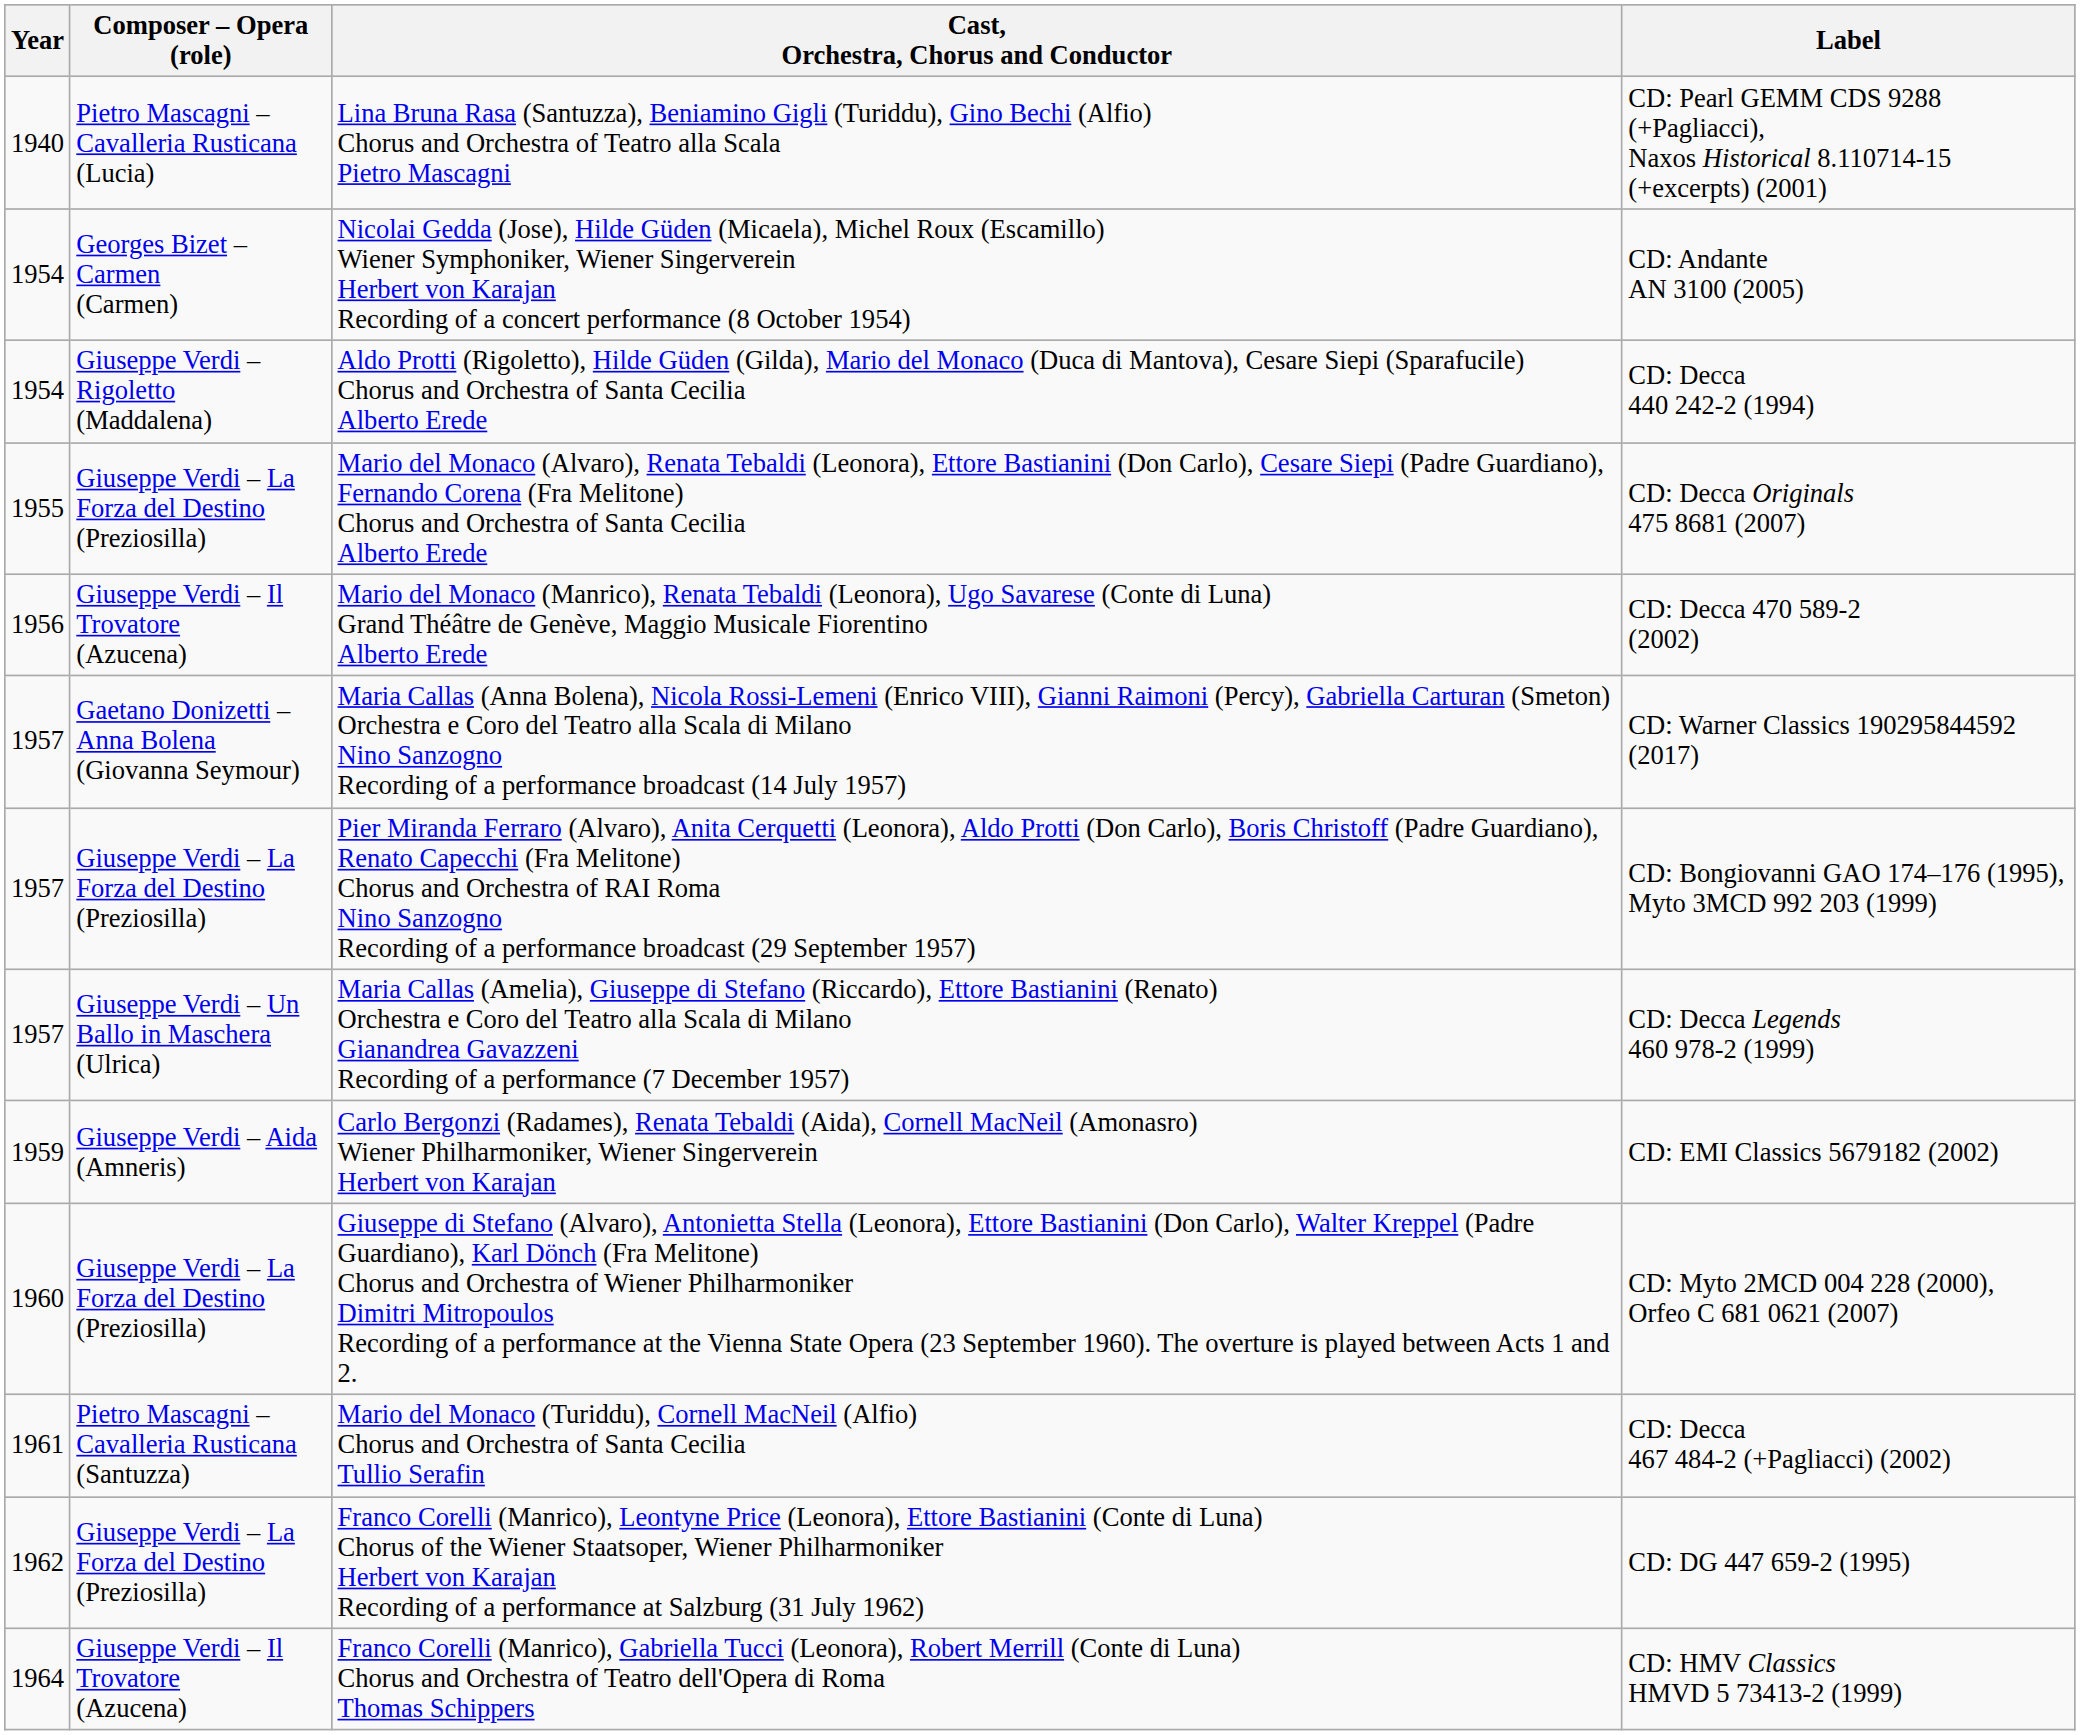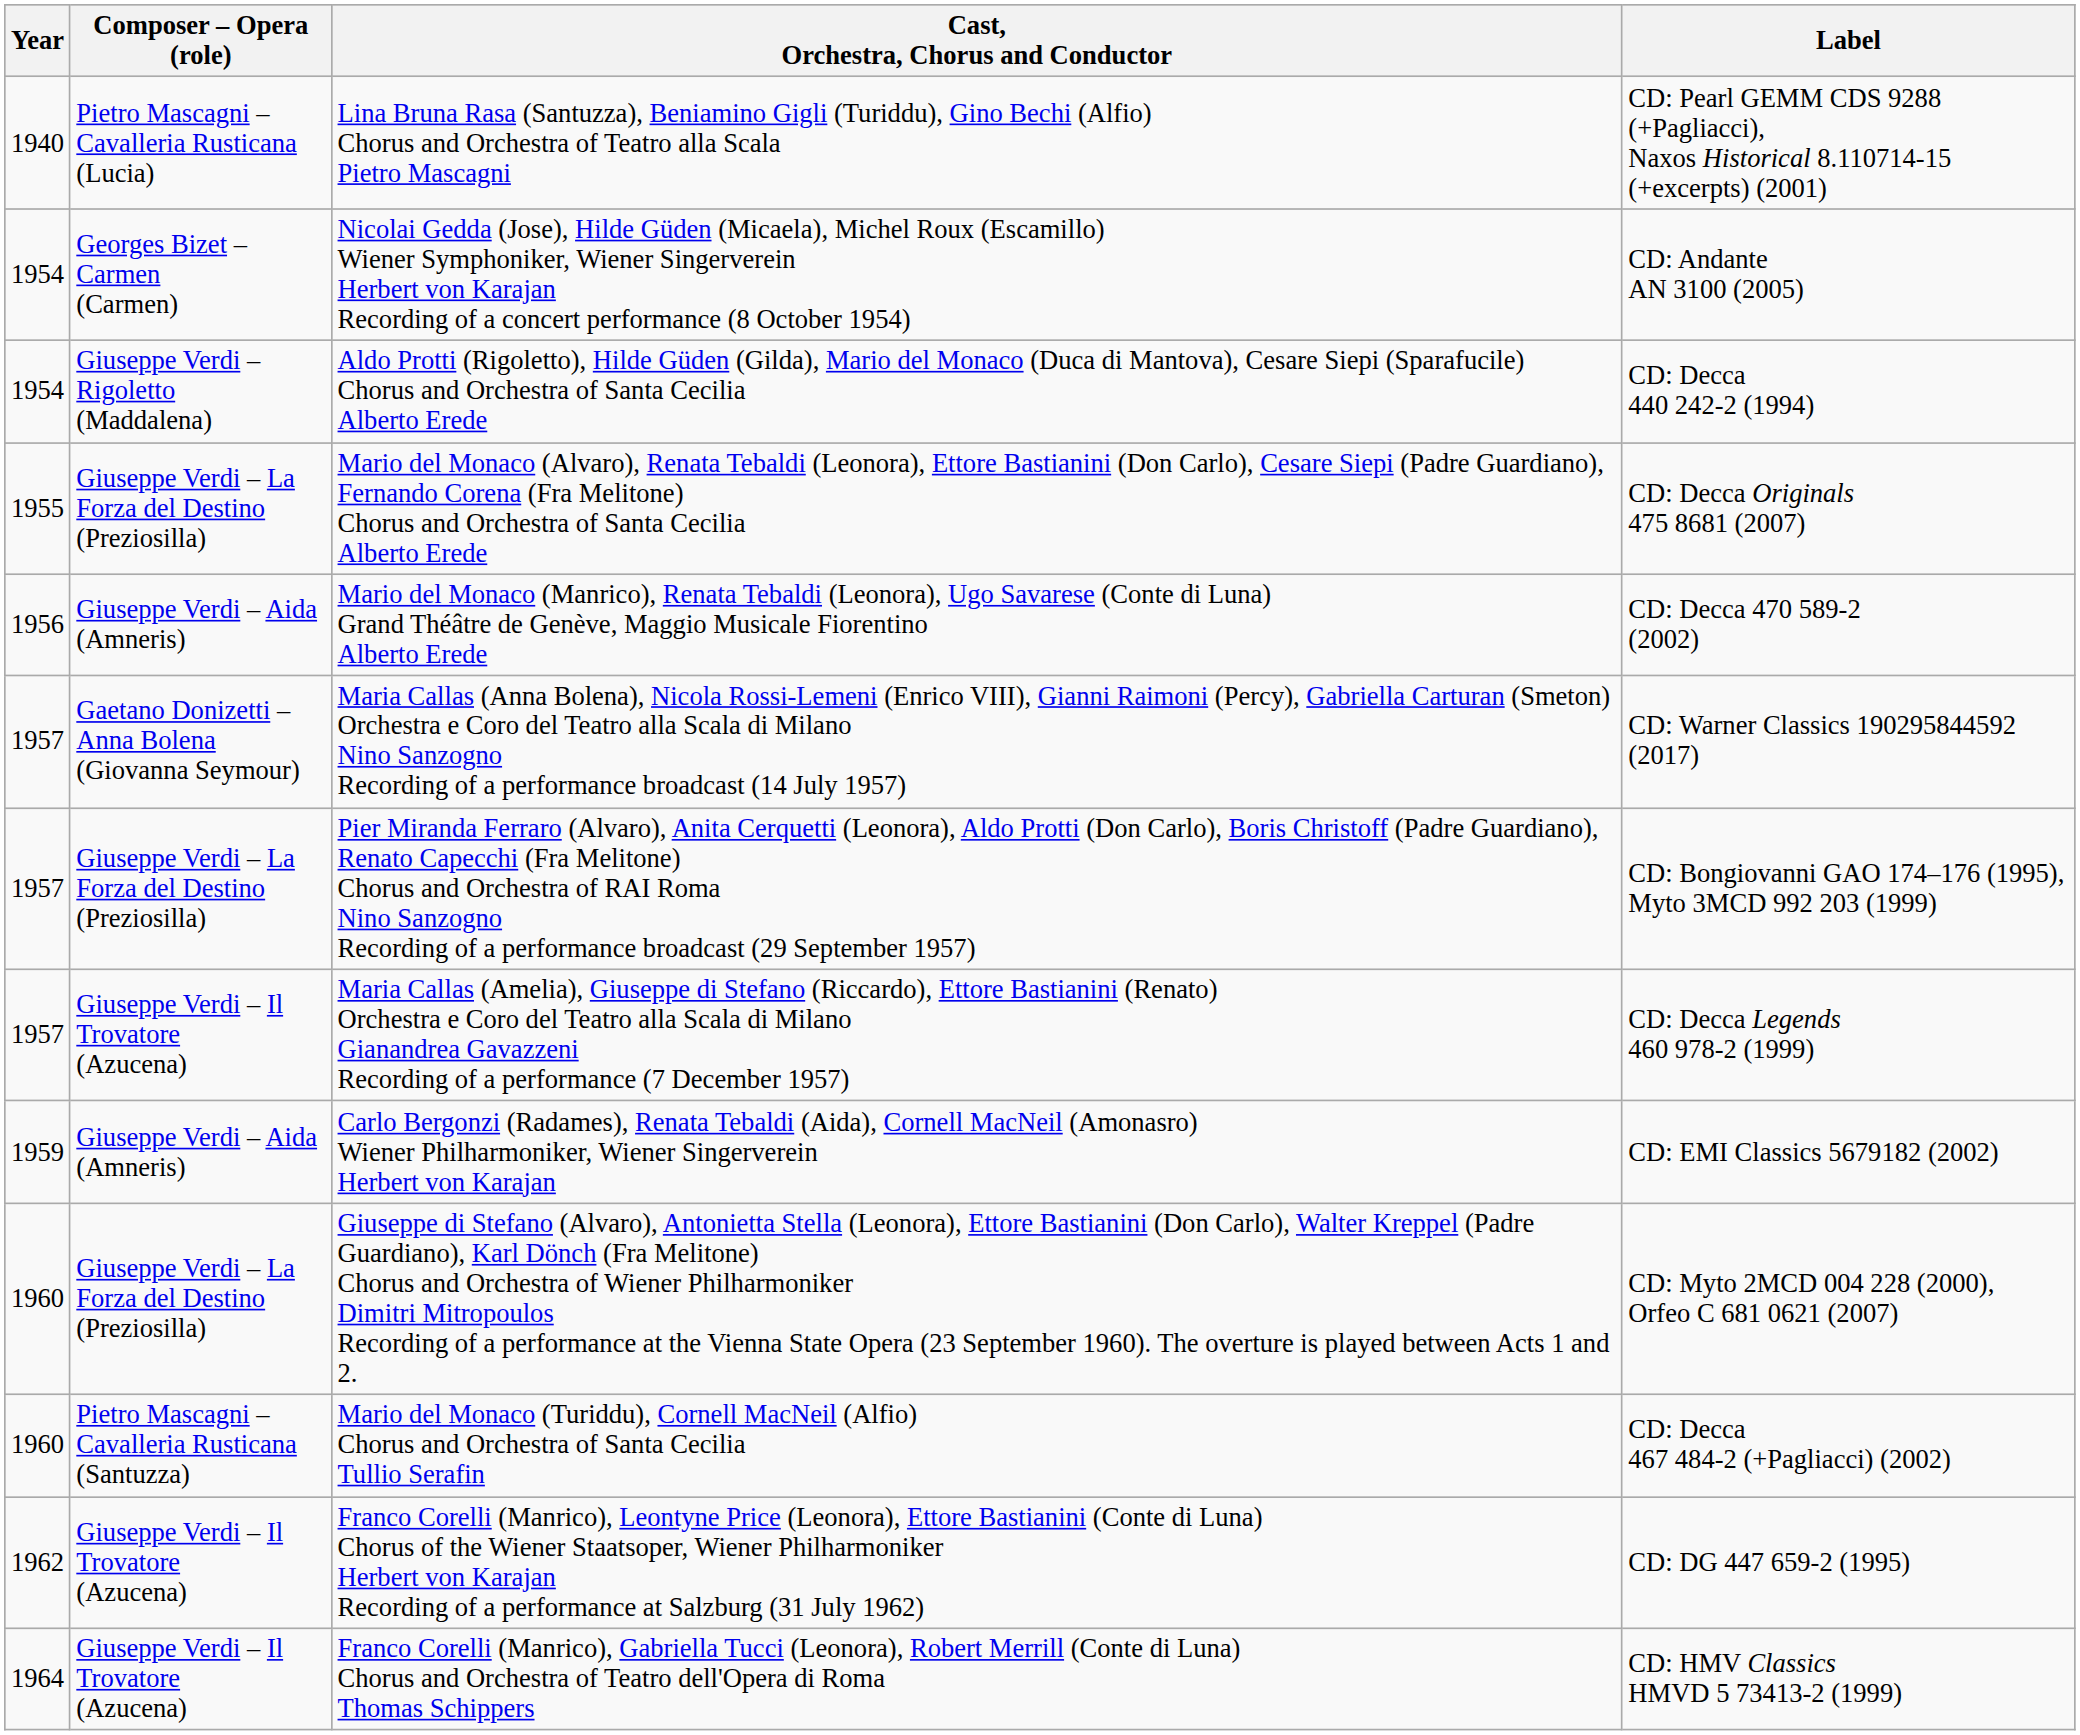row 6 | Composer – Opera (role): Giuseppe Verdi – Il Trovatore (Azucena) -> Giuseppe Verdi – Aida (Amneris)
row 9 | Composer – Opera (role): Giuseppe Verdi – Un Ballo in Maschera (Ulrica) -> Giuseppe Verdi – Il Trovatore (Azucena)
row 12 | Year: 1961 -> 1960
row 13 | Composer – Opera (role): Giuseppe Verdi – La Forza del Destino (Preziosilla) -> Giuseppe Verdi – Il Trovatore (Azucena)
